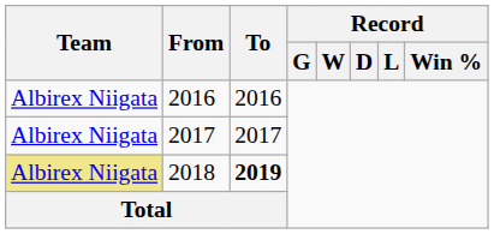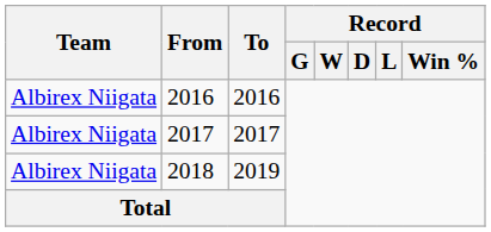2018 | Team: khaki background -> no background
2018 | To: bold -> normal
